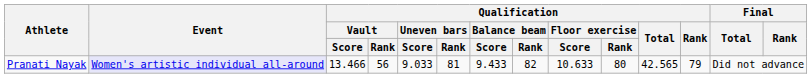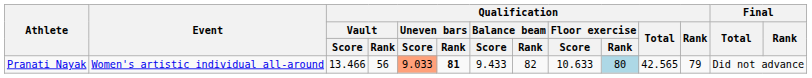row 4 | Event: lavender background -> no background
row 4 | Qualification / Uneven bars / Score: no background -> lightsalmon background
row 4 | Qualification / Uneven bars / Rank: normal -> bold
row 4 | Qualification / Floor exercise / Rank: no background -> lightblue background
